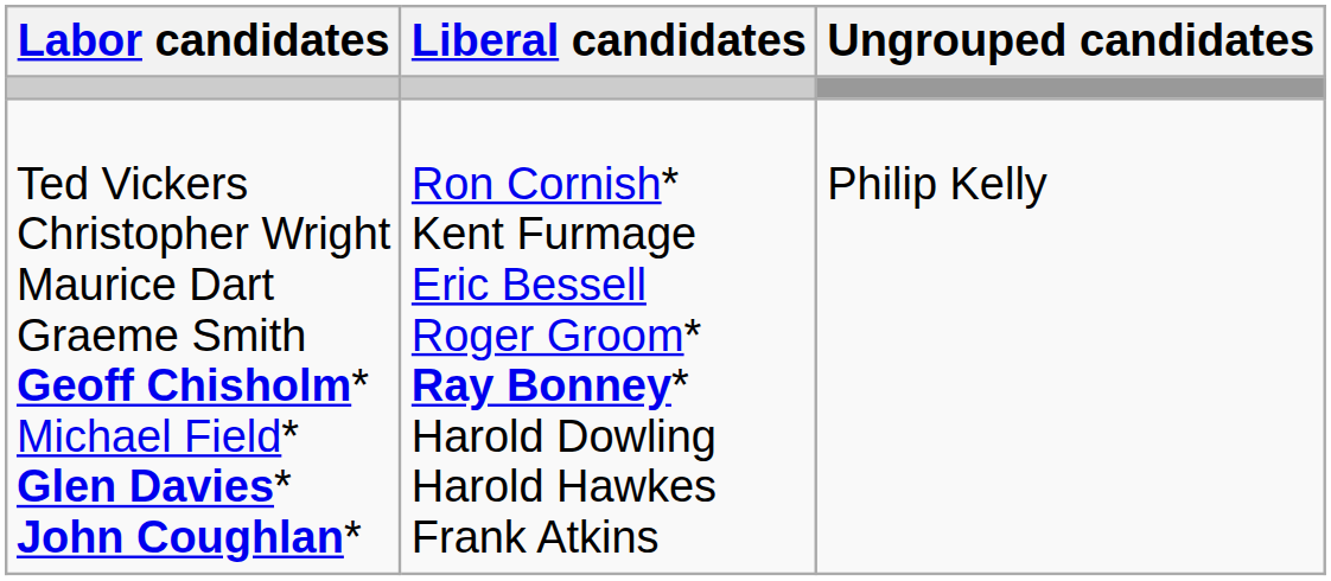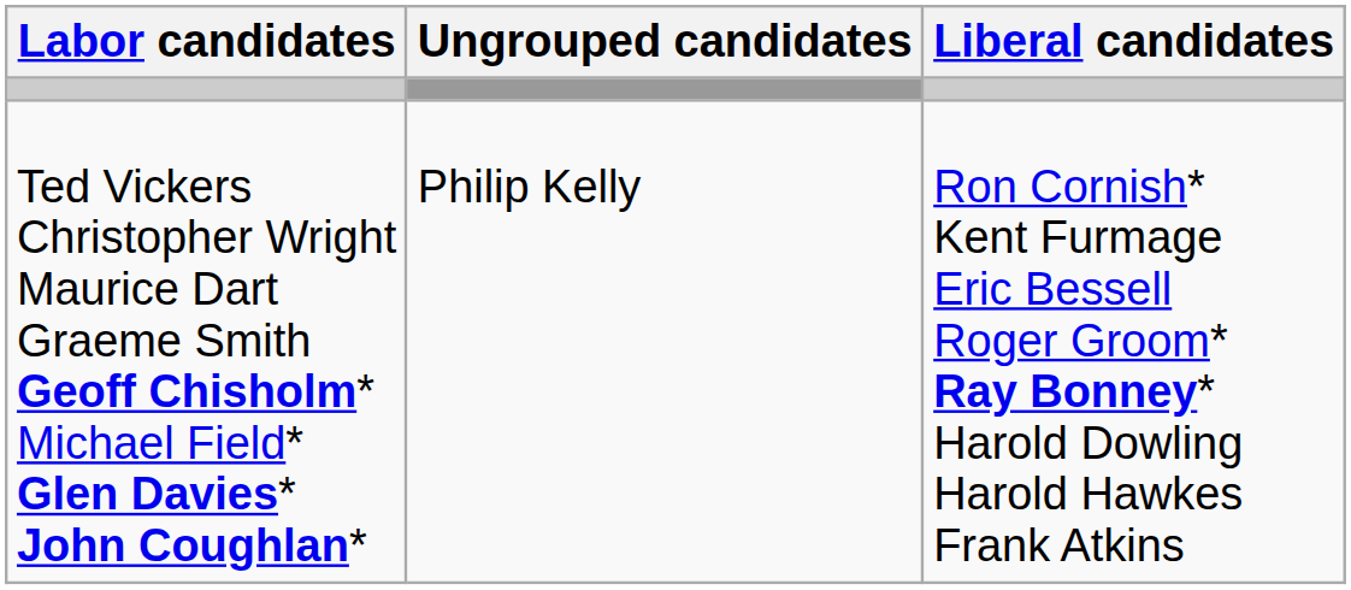columns swapped: Liberal candidates <-> Ungrouped candidates
